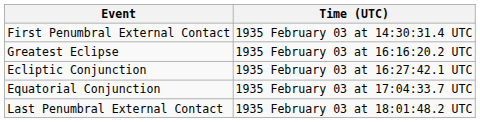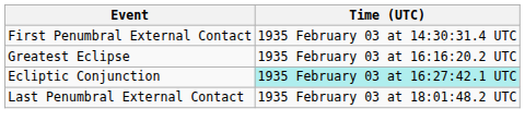Ecliptic Conjunction | Time (UTC): no background -> paleturquoise background
- row: Equatorial Conjunction | 1935 February 03 at 17:04:33.7 UTC
